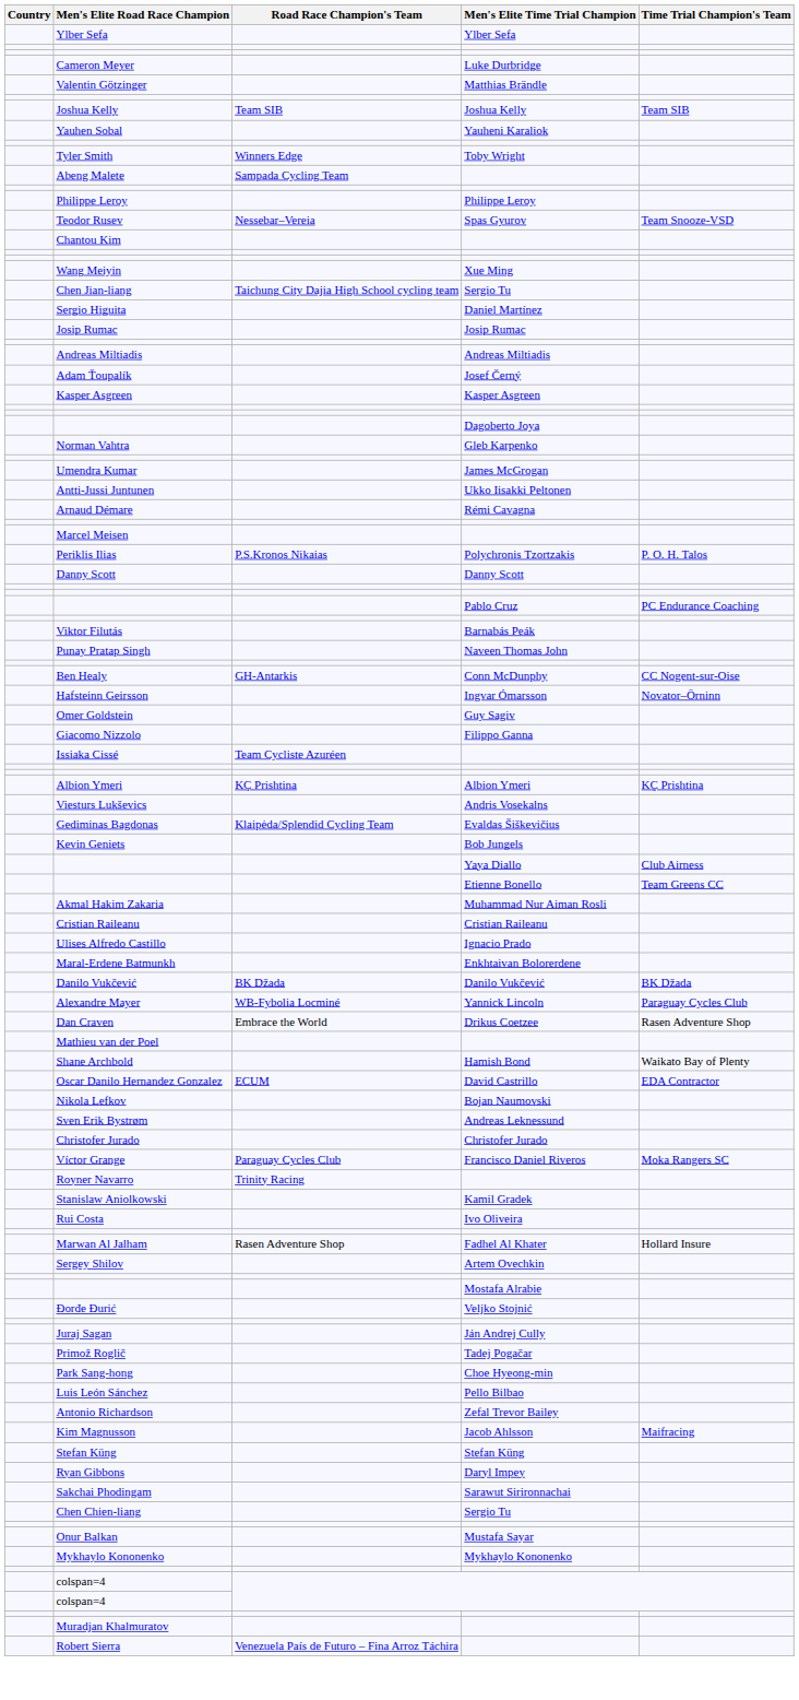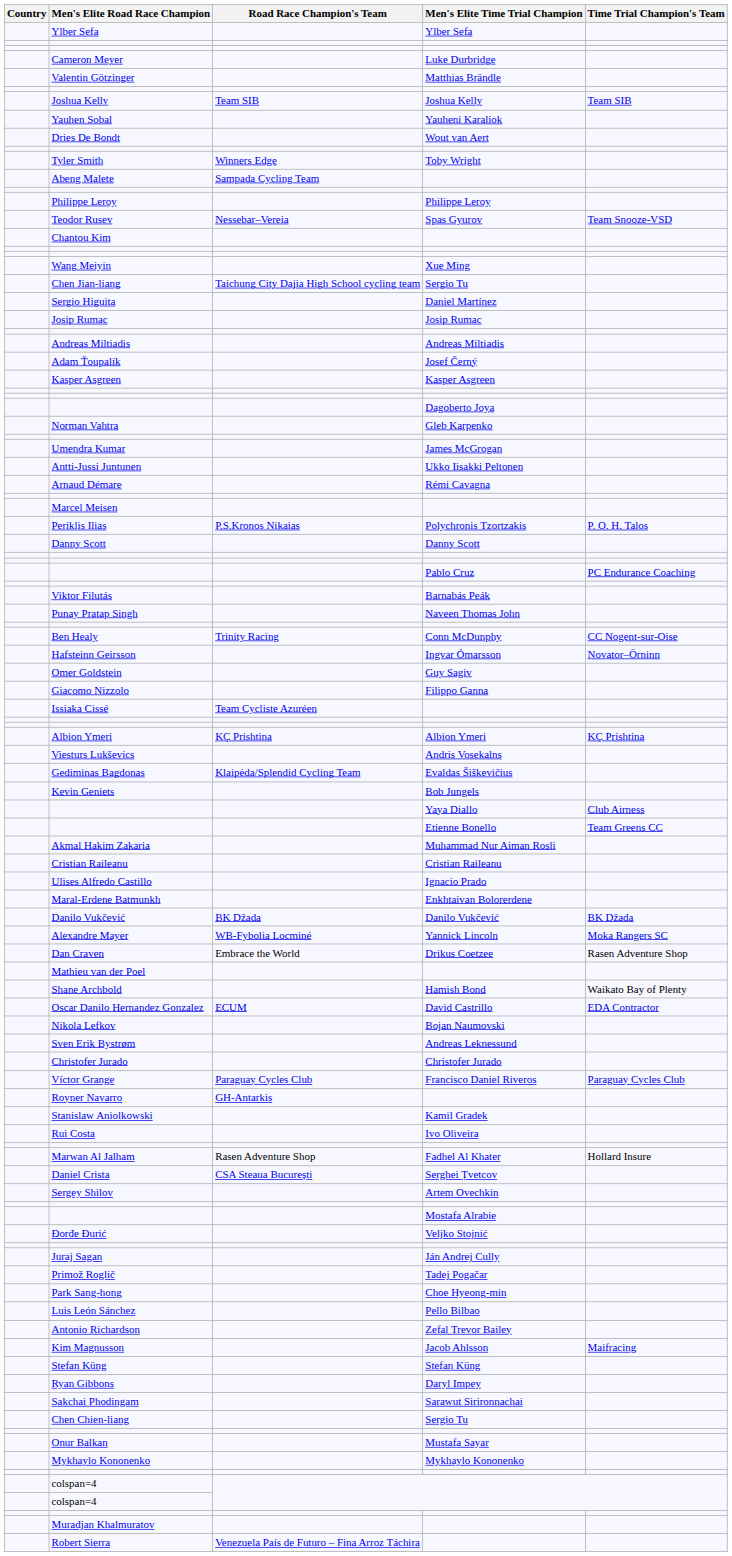+ row: Dries De Bondt | Wout van Aert
Ben Healy | Road Race Champion's Team: GH-Antarkis -> Trinity Racing
Alexandre Mayer | Time Trial Champion's Team: Paraguay Cycles Club -> Moka Rangers SC
Víctor Grange | Time Trial Champion's Team: Moka Rangers SC -> Paraguay Cycles Club
Royner Navarro | Road Race Champion's Team: Trinity Racing -> GH-Antarkis
+ row: Daniel Crista | CSA Steaua București | Serghei Țvetcov
